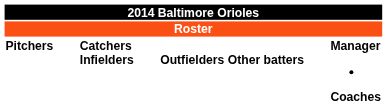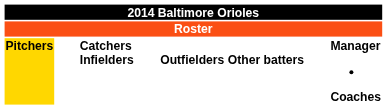Pitchers | column 1: no background -> gold background
